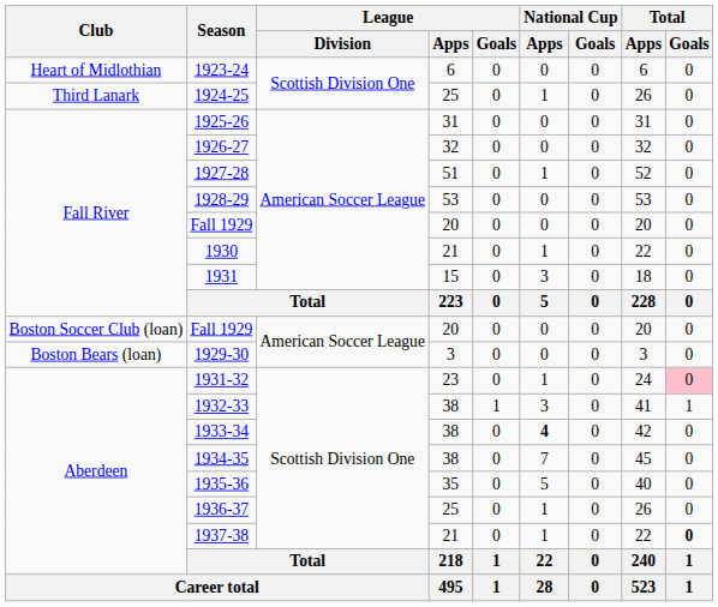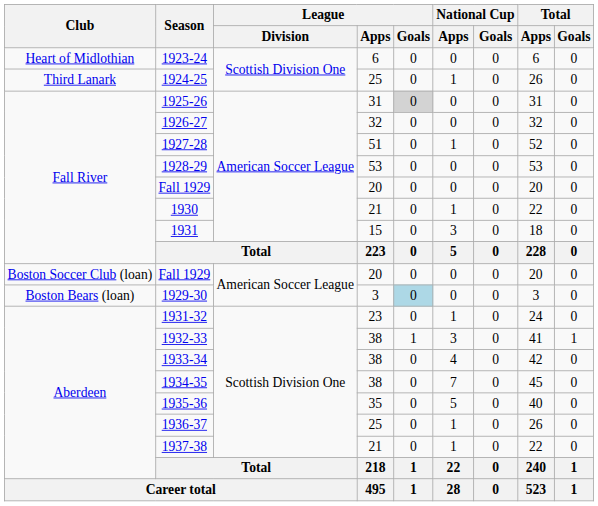1925-26 | League / Goals: no background -> lightgrey background
1929-30 | League / Goals: no background -> lightblue background
1931-32 | Total / Goals: pink background -> no background
1933-34 | National Cup / Apps: bold -> normal
1937-38 | Total / Goals: bold -> normal
